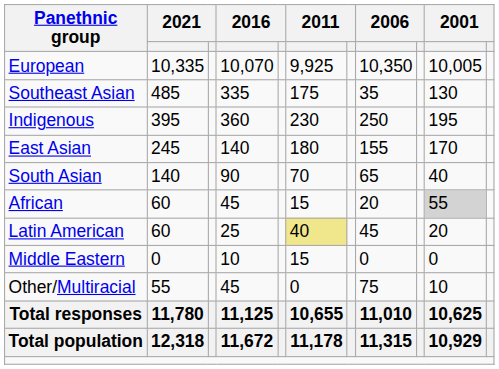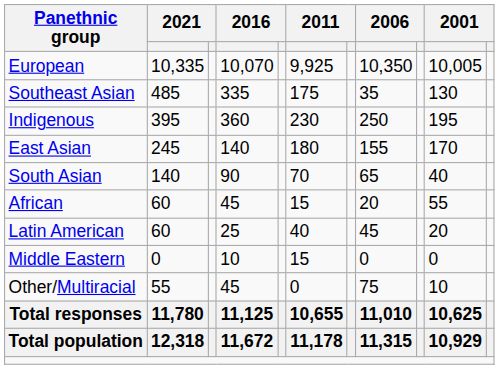African | column 10: lightgrey background -> no background
Latin American | column 6: khaki background -> no background
